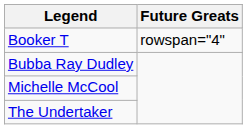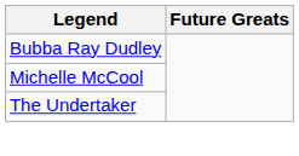- row: Booker T | rowspan="4"
